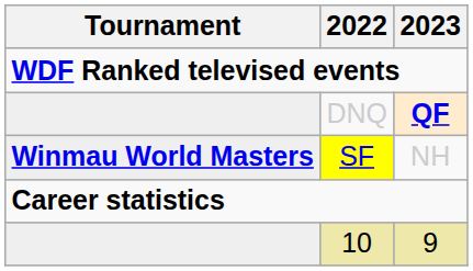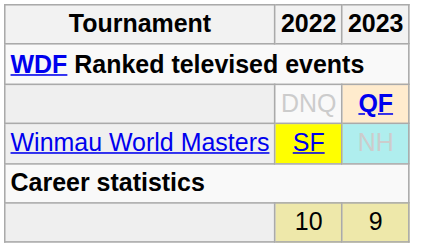SF | Tournament: bold -> normal
SF | 2023: no background -> paleturquoise background
